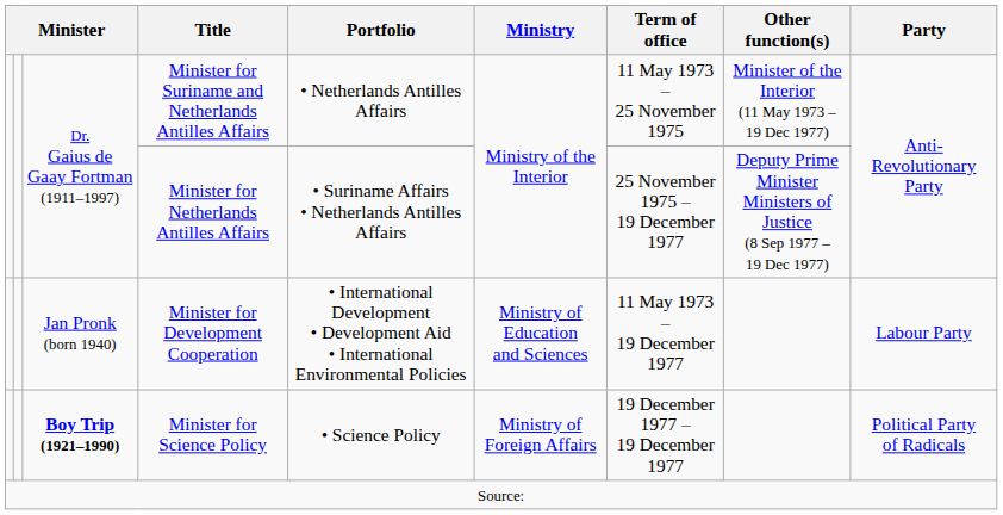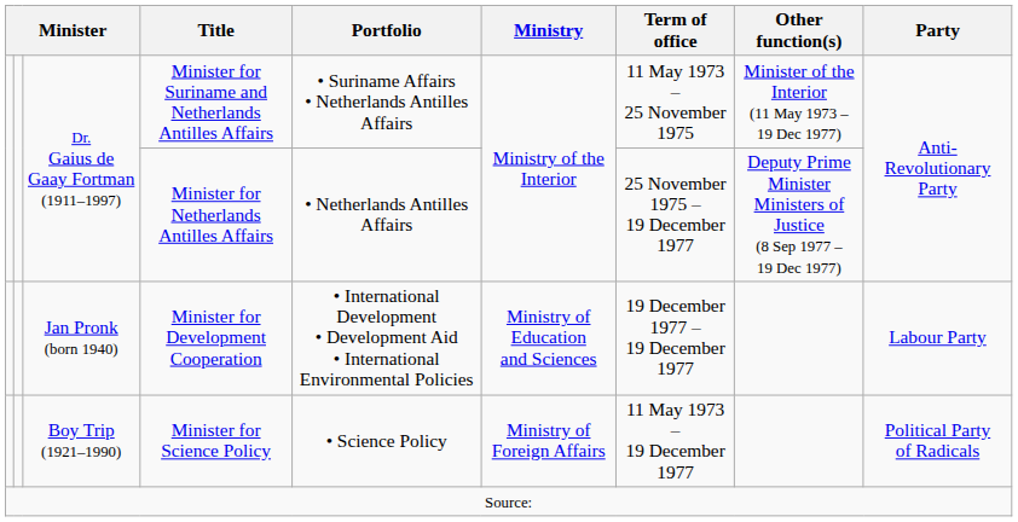Minister for Suriname and Netherlands Antilles Affairs | Portfolio: • Netherlands Antilles Affairs -> • Suriname Affairs • Netherlands Antilles Affairs
Minister for Netherlands Antilles Affairs | Portfolio: • Suriname Affairs • Netherlands Antilles Affairs -> • Netherlands Antilles Affairs
Minister for Development Cooperation | Term of office: 11 May 1973 – 19 December 1977 -> 19 December 1977 – 19 December 1977
Minister for Science Policy | column 3: bold -> normal
Minister for Science Policy | Term of office: 19 December 1977 – 19 December 1977 -> 11 May 1973 – 19 December 1977
